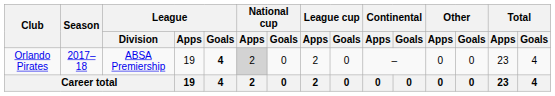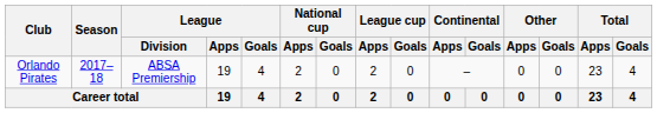Orlando Pirates | League / Goals: bold -> normal
Orlando Pirates | National cup / Apps: lightgrey background -> no background
